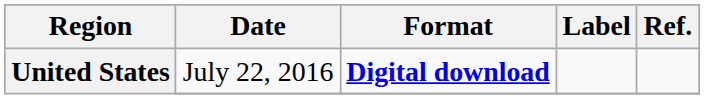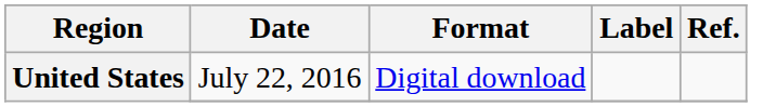United States / July 22, 2016 | Format: bold -> normal
